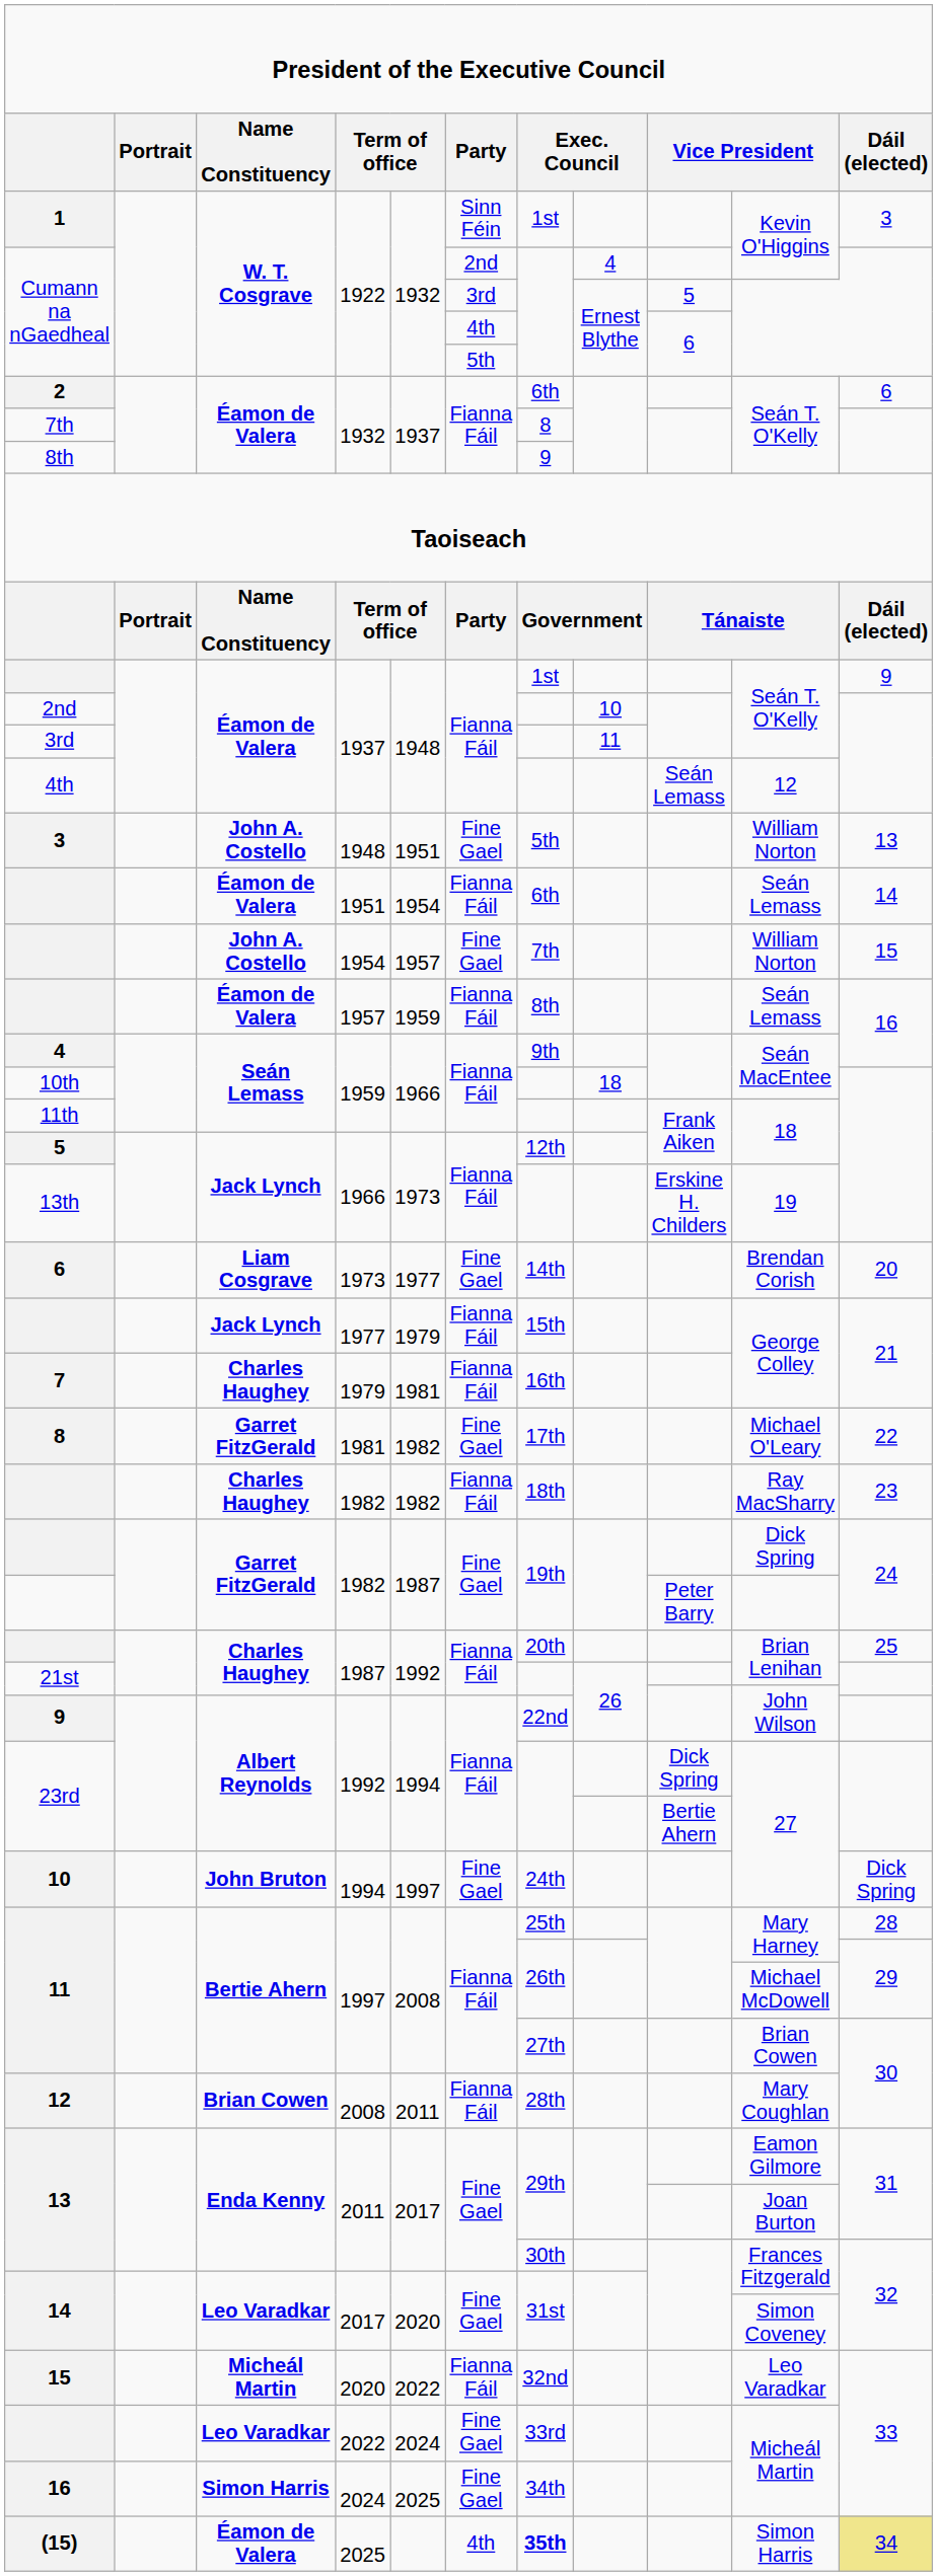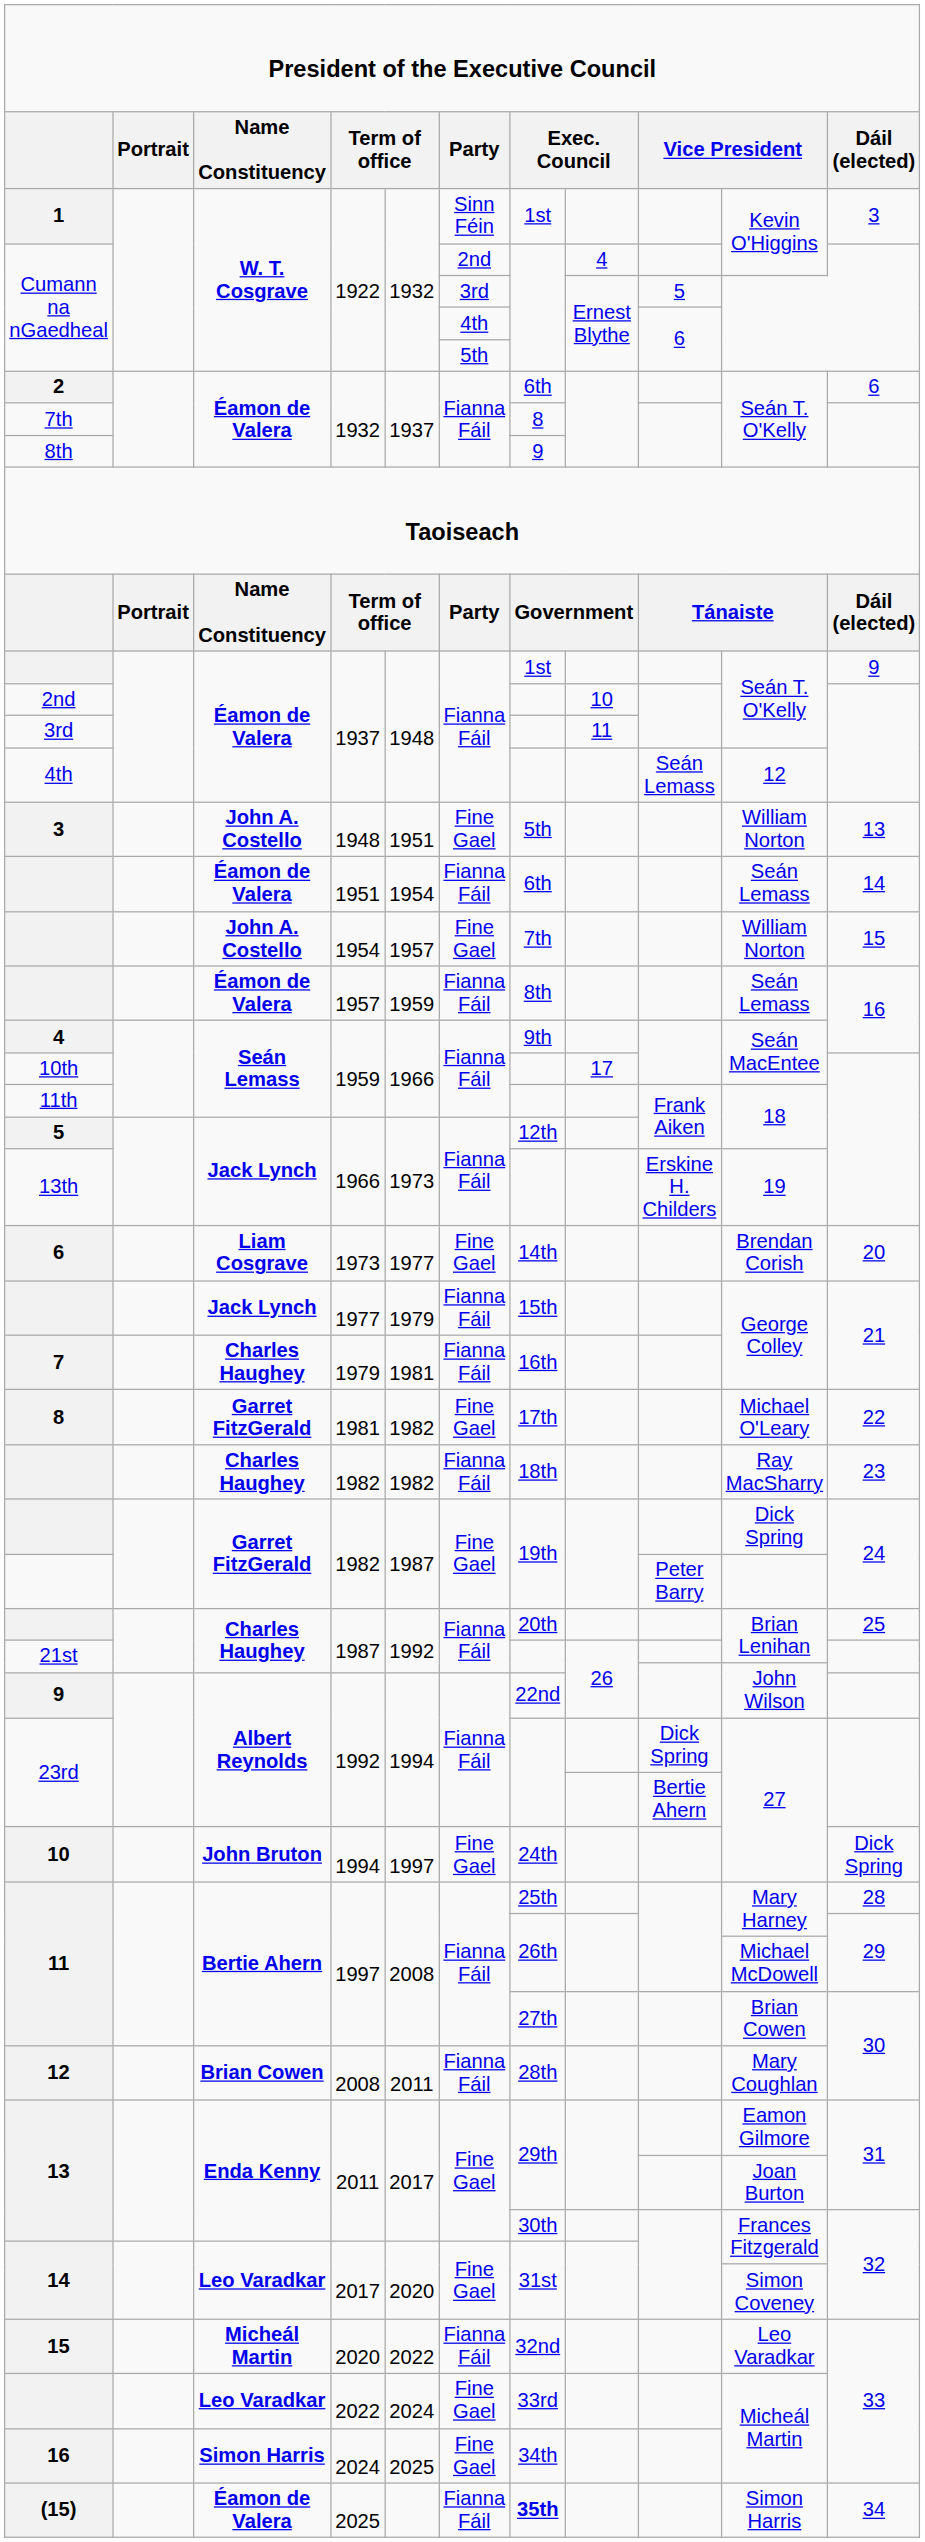10th | column 8: 18 -> 17
(15) | column 6: 4th -> Fianna Fáil
(15) | column 11: khaki background -> no background
